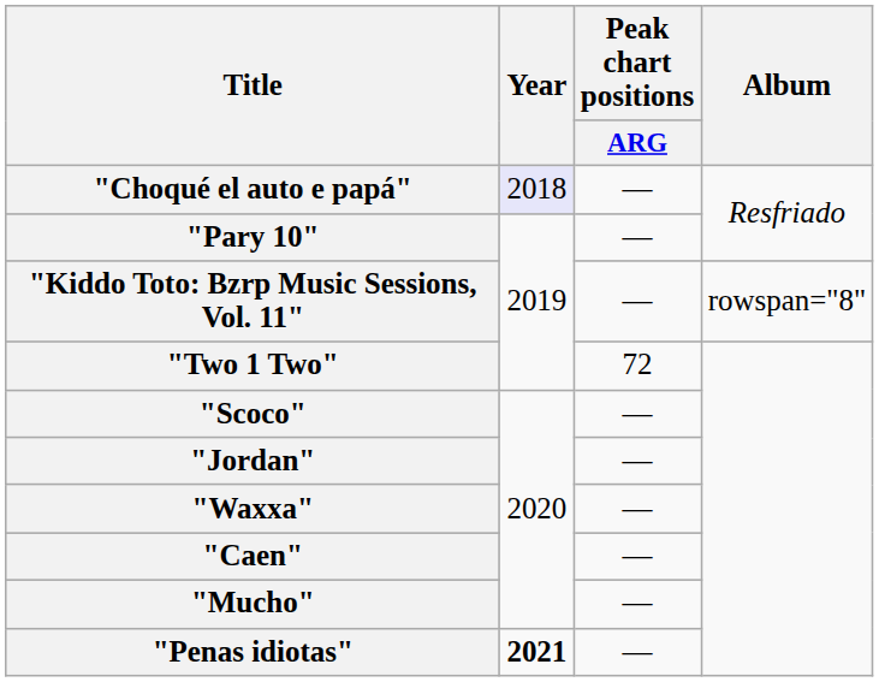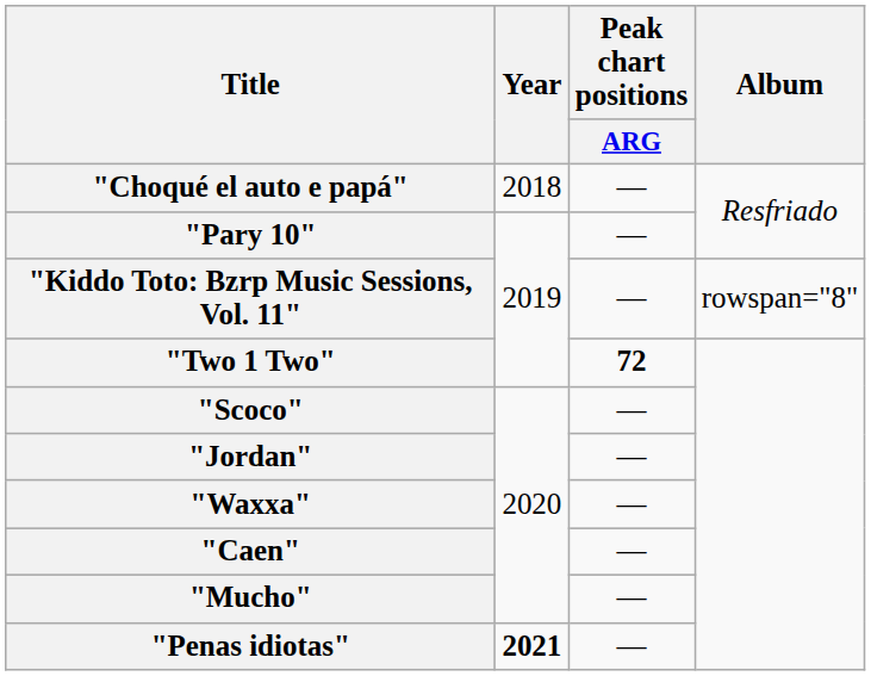"Choqué el auto e papá" | Year: lavender background -> no background
"Two 1 Two" | Peak chart positions / ARG: normal -> bold
